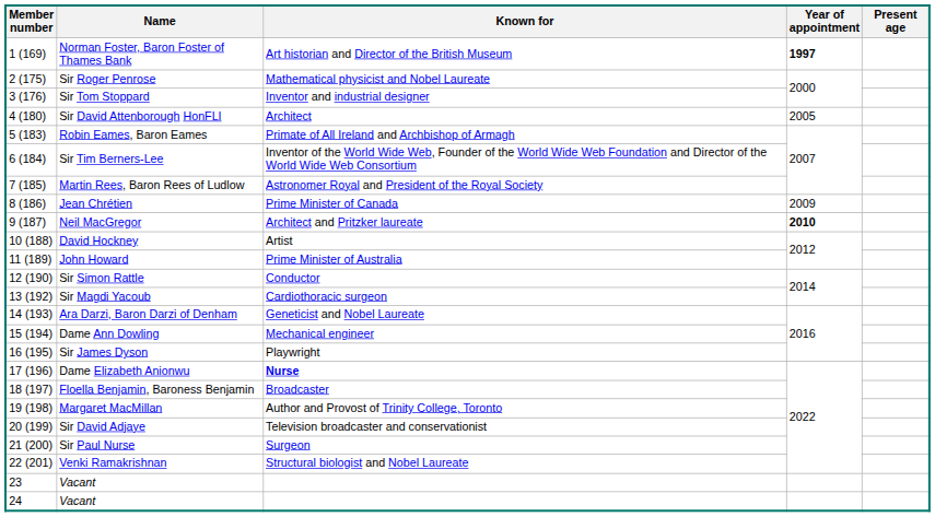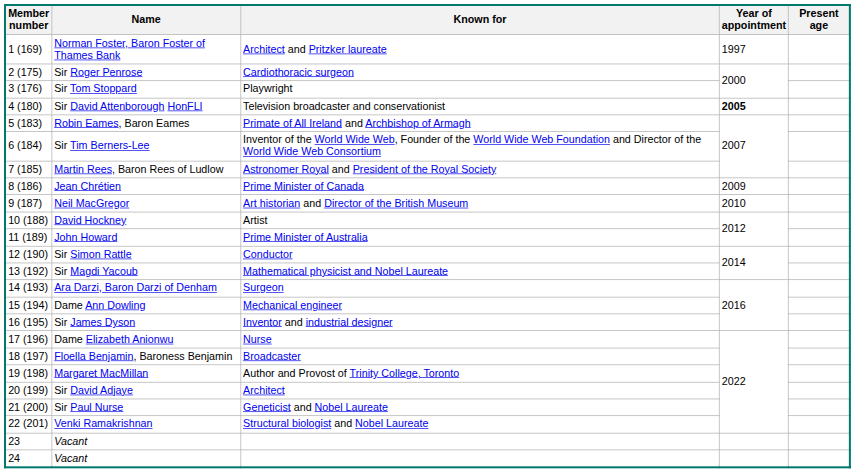Norman Foster, Baron Foster of Thames Bank | Known for: Art historian and Director of the British Museum -> Architect and Pritzker laureate
Norman Foster, Baron Foster of Thames Bank | Year of appointment: bold -> normal
Sir Roger Penrose | Known for: Mathematical physicist and Nobel Laureate -> Cardiothoracic surgeon
Sir Tom Stoppard | Known for: Inventor and industrial designer -> Playwright
Sir David Attenborough HonFLI | Known for: Architect -> Television broadcaster and conservationist
Sir David Attenborough HonFLI | Year of appointment: normal -> bold
Neil MacGregor | Known for: Architect and Pritzker laureate -> Art historian and Director of the British Museum
Neil MacGregor | Year of appointment: bold -> normal
Sir Magdi Yacoub | Known for: Cardiothoracic surgeon -> Mathematical physicist and Nobel Laureate
Ara Darzi, Baron Darzi of Denham | Known for: Geneticist and Nobel Laureate -> Surgeon
Sir James Dyson | Known for: Playwright -> Inventor and industrial designer
Dame Elizabeth Anionwu | Known for: bold -> normal
Sir David Adjaye | Known for: Television broadcaster and conservationist -> Architect
Sir Paul Nurse | Known for: Surgeon -> Geneticist and Nobel Laureate
